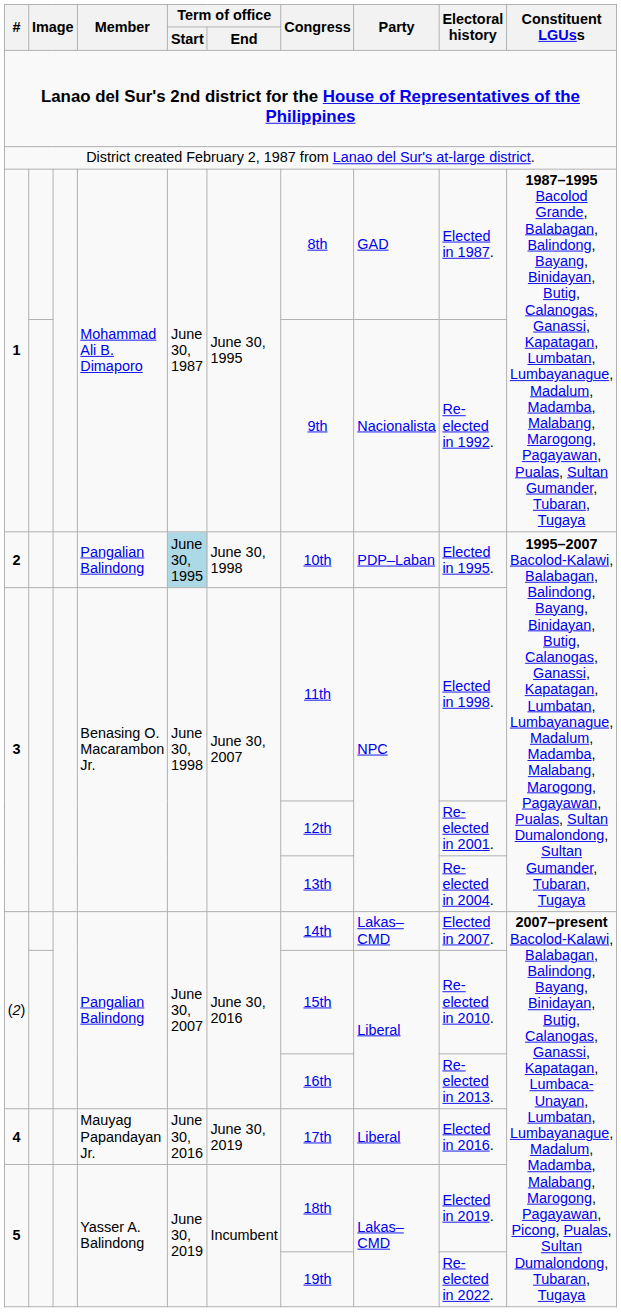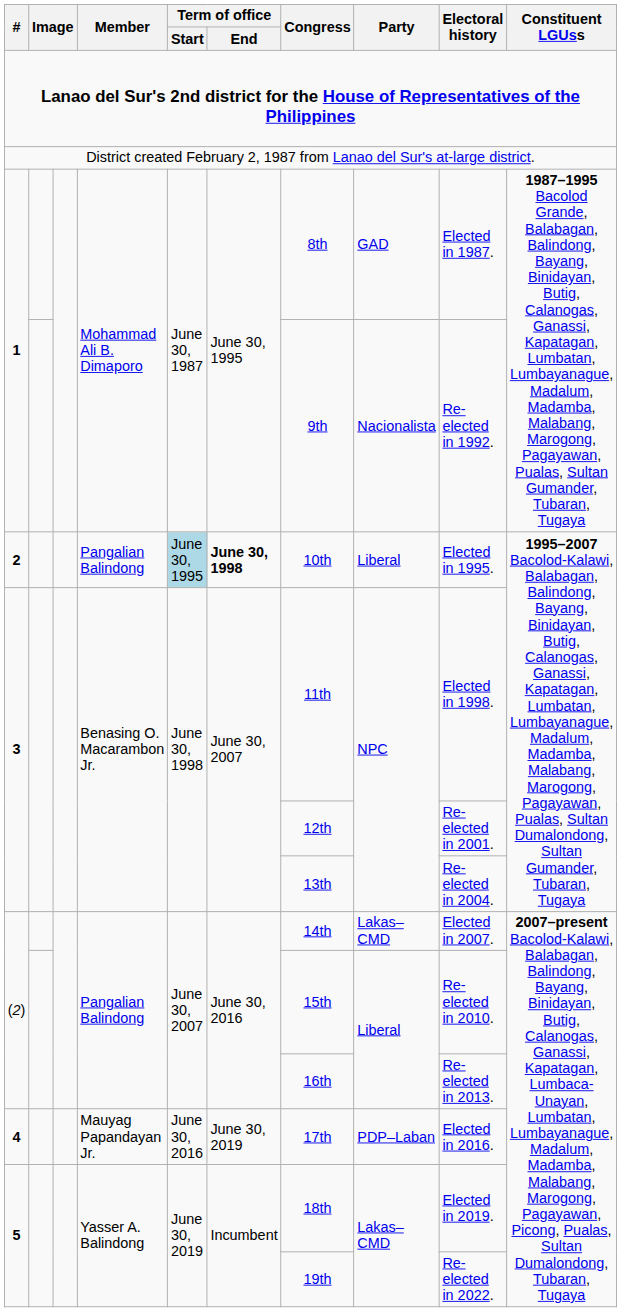2 | Term of office / End: normal -> bold
2 | Party: PDP–Laban -> Liberal
4 | Party: Liberal -> PDP–Laban
